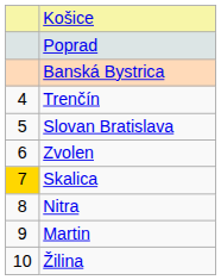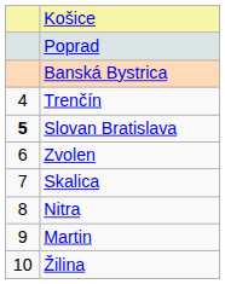Slovan Bratislava | column 1: normal -> bold
Skalica | column 1: gold background -> no background
